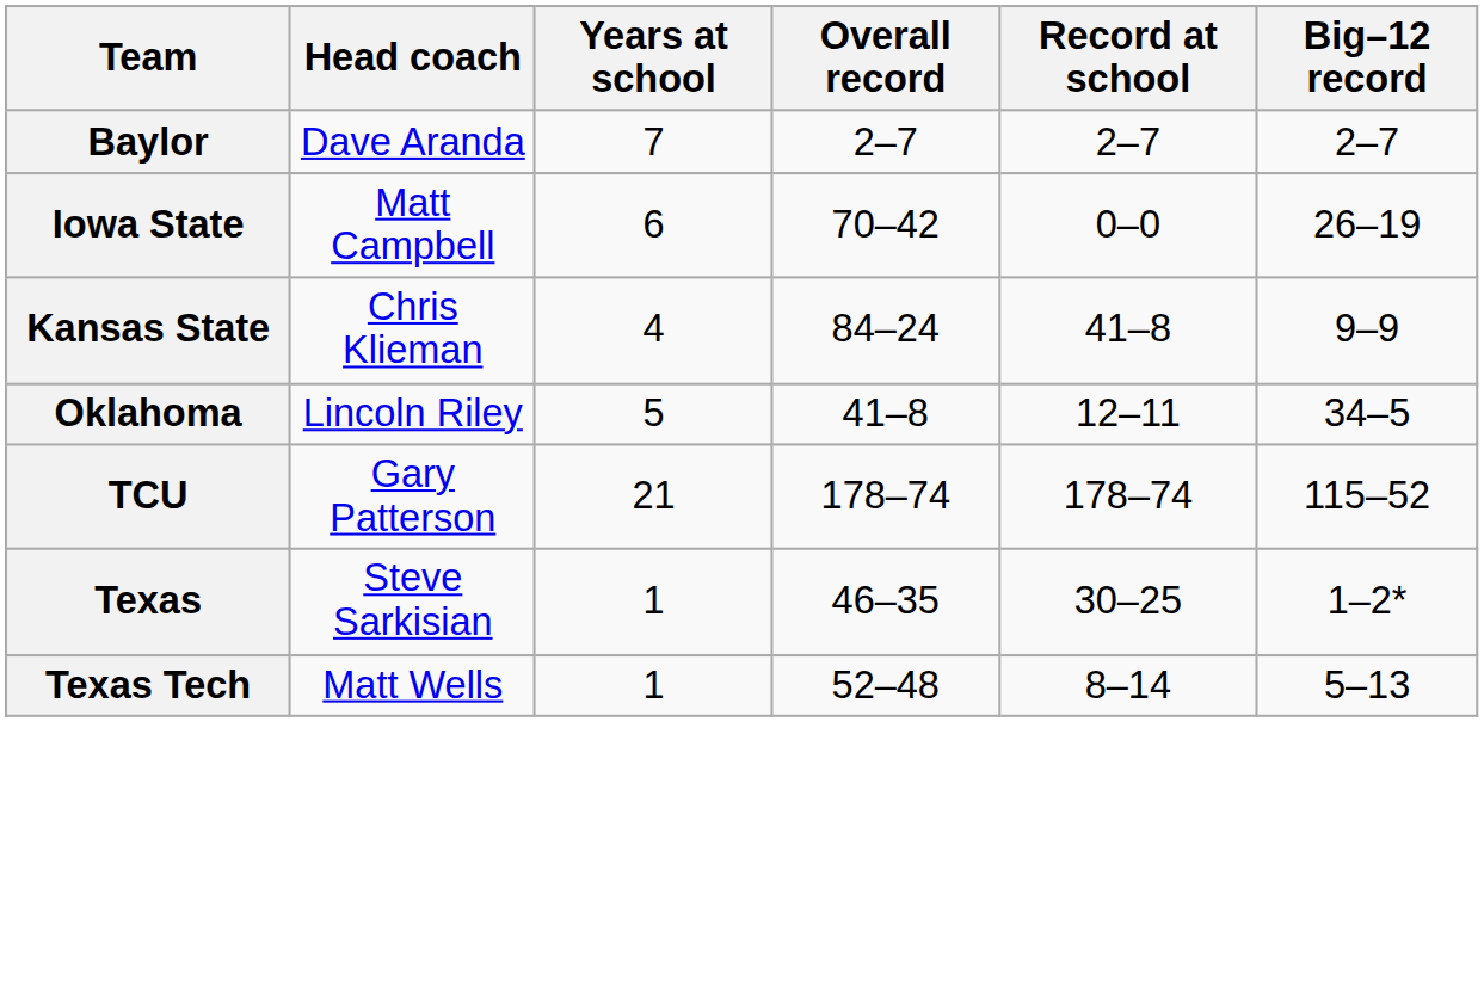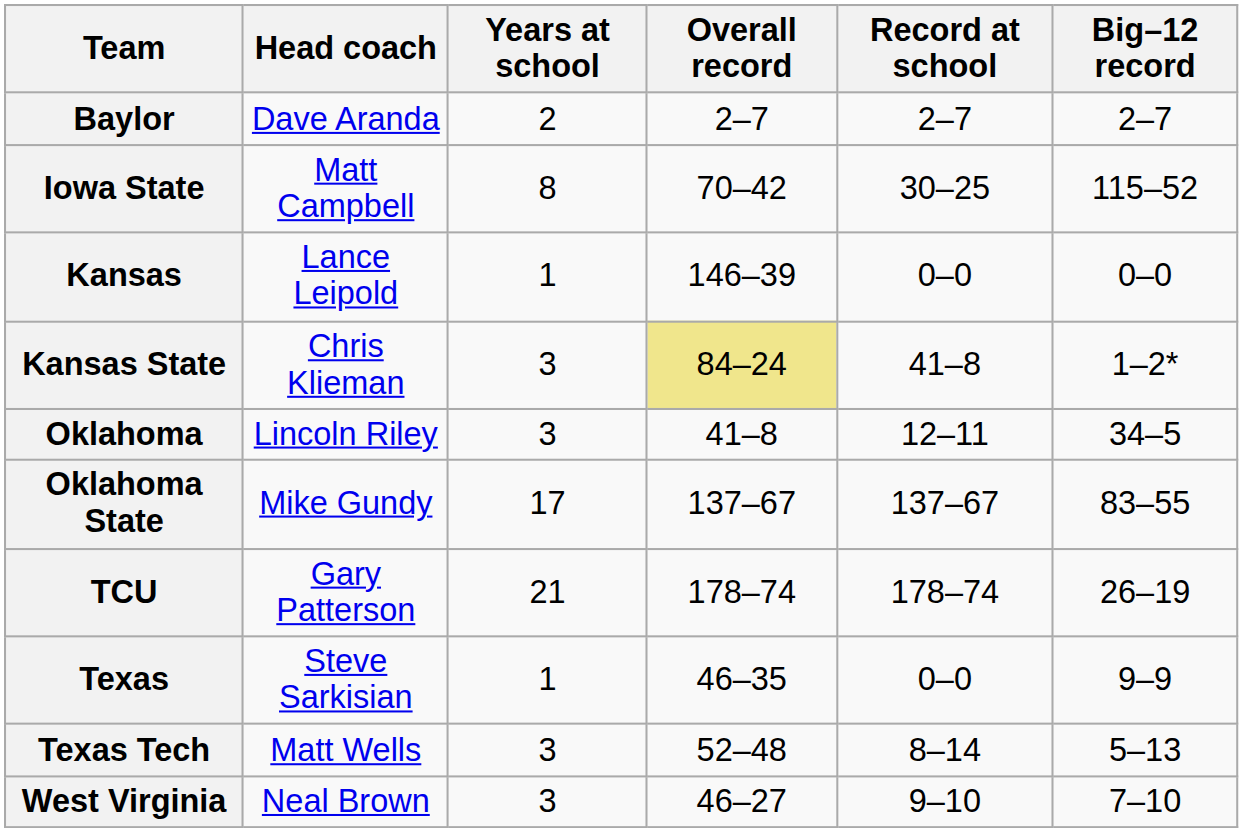Baylor | Years at school: 7 -> 2
Iowa State | Years at school: 6 -> 8
Iowa State | Record at school: 0–0 -> 30–25
Iowa State | Big–12 record: 26–19 -> 115–52
+ row: Kansas | Lance Leipold | 1 | 146–39 | 0–0 | 0–0
Kansas State | Years at school: 4 -> 3
Kansas State | Overall record: no background -> khaki background
Kansas State | Big–12 record: 9–9 -> 1–2*
Oklahoma | Years at school: 5 -> 3
+ row: Oklahoma State | Mike Gundy | 17 | 137–67 | 137–67 | 83–55
TCU | Big–12 record: 115–52 -> 26–19
Texas | Record at school: 30–25 -> 0–0
Texas | Big–12 record: 1–2* -> 9–9
Texas Tech | Years at school: 1 -> 3
+ row: West Virginia | Neal Brown | 3 | 46–27 | 9–10 | 7–10
